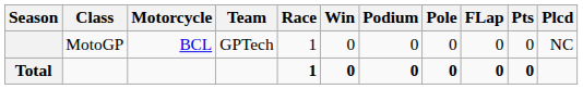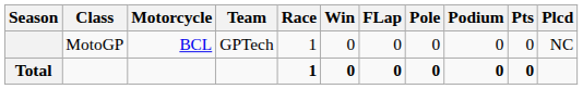columns swapped: Podium <-> FLap
